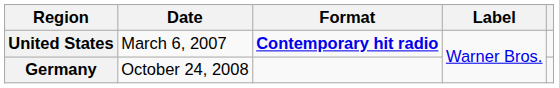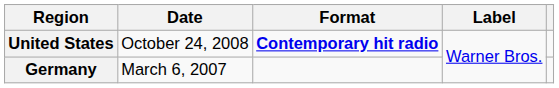United States | Date: March 6, 2007 -> October 24, 2008
Germany | Date: October 24, 2008 -> March 6, 2007
